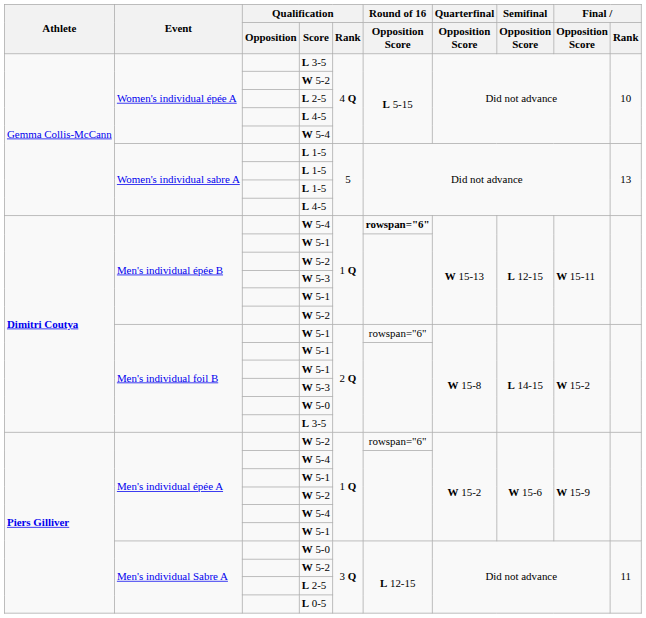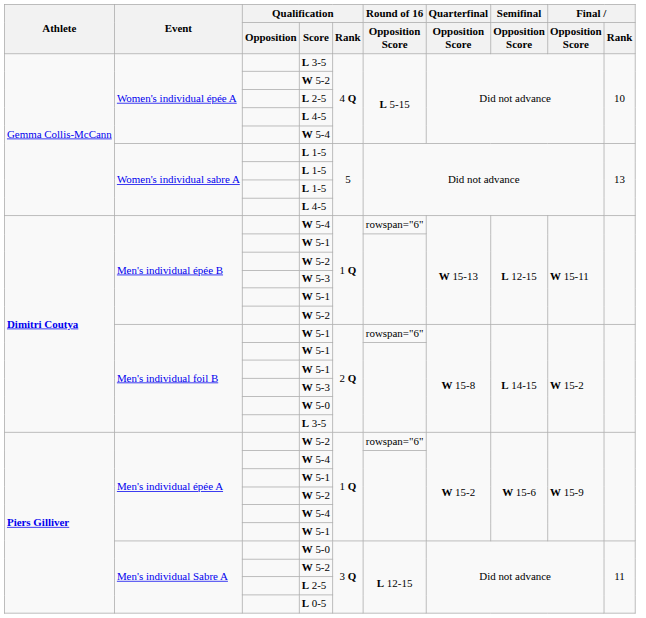Men's individual épée B / W 5-4 | Round of 16 / Opposition Score: bold -> normal
